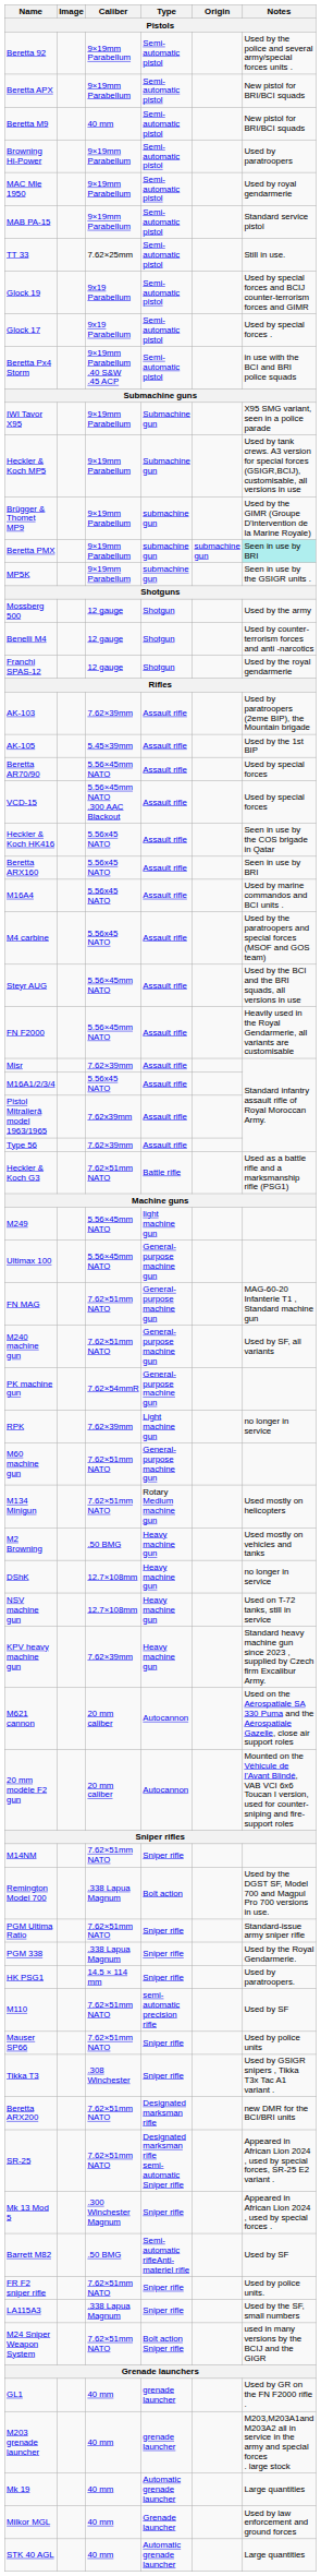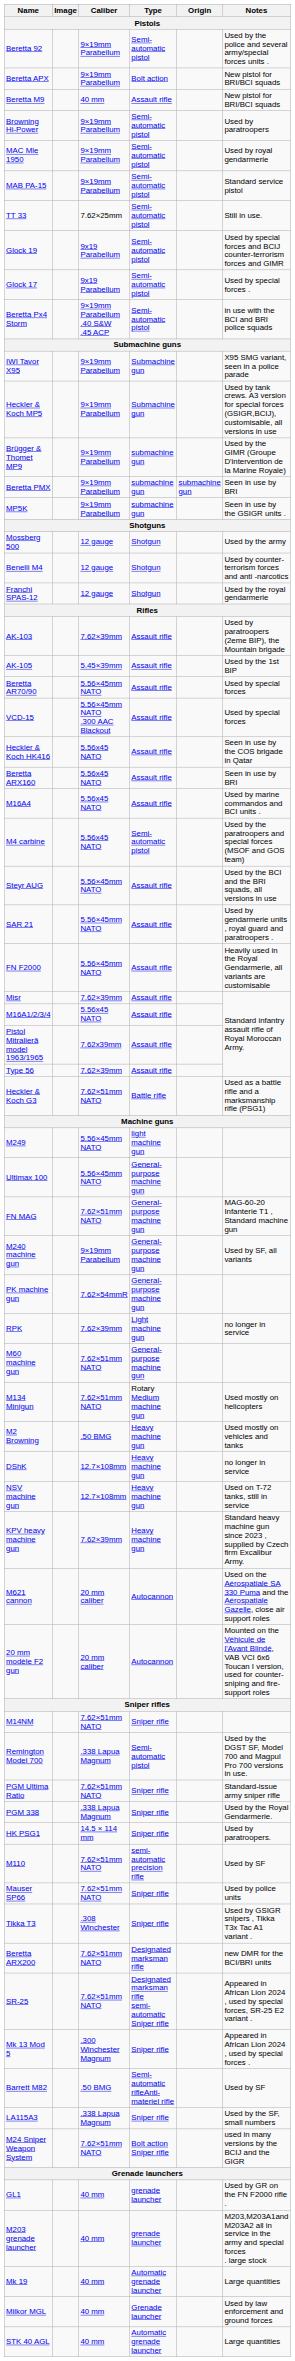Beretta APX | Type: Semi-automatic pistol -> Bolt action
Beretta M9 | Type: Semi-automatic pistol -> Assault rifle
Beretta PMX | Notes: paleturquoise background -> no background
M4 carbine | Type: Assault rifle -> Semi-automatic pistol
+ row: SAR 21 | 5.56×45mm NATO | Assault rifle | Used by gendarmerie units , royal guard and paratroopers .
M240 machine gun | Caliber: 7.62×51mm NATO -> 9×19mm Parabellum
Remington Model 700 | Type: Bolt action -> Semi-automatic pistol
- row: FR F2 sniper rifle | 7.62×51mm NATO | Sniper rifle | Used by police units.
